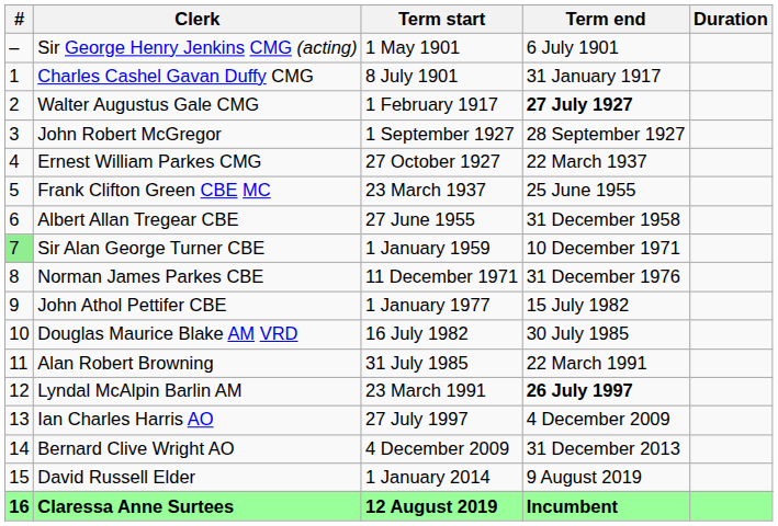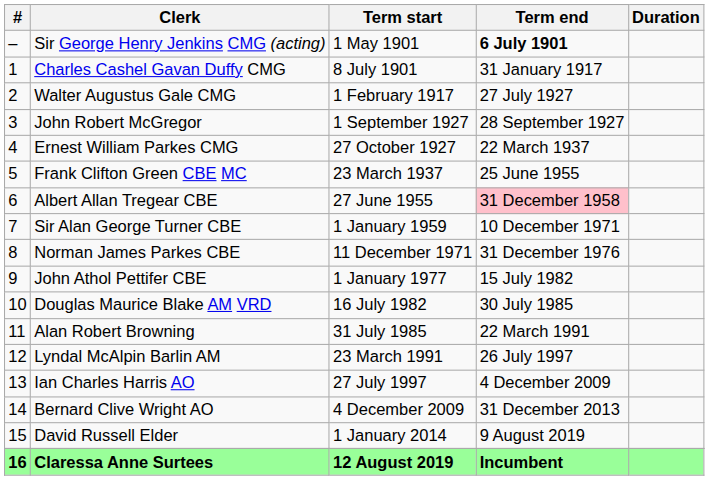Sir George Henry Jenkins CMG (acting) | Term end: normal -> bold
Walter Augustus Gale CMG | Term end: bold -> normal
Albert Allan Tregear CBE | Term end: no background -> pink background
Sir Alan George Turner CBE | #: lightgreen background -> no background
Lyndal McAlpin Barlin AM | Term end: bold -> normal
